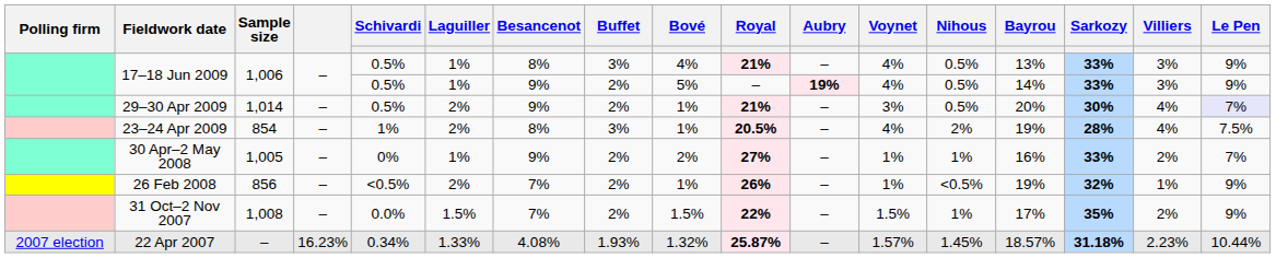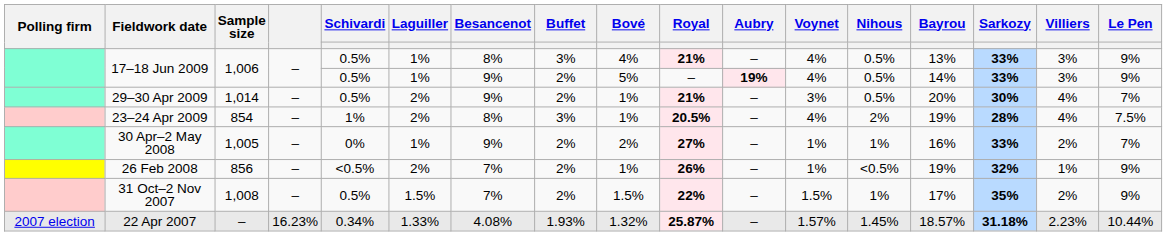29–30 Apr 2009 | Le Pen: lavender background -> no background
31 Oct–2 Nov 2007 | Schivardi: 0.0% -> 0.5%
